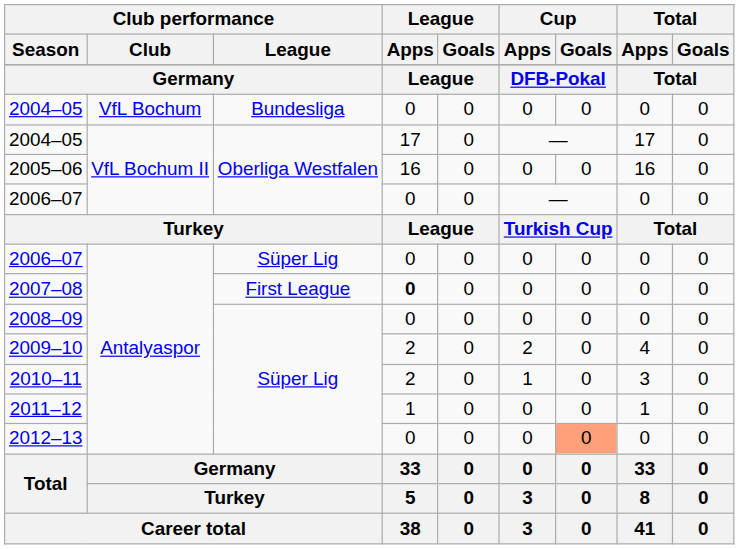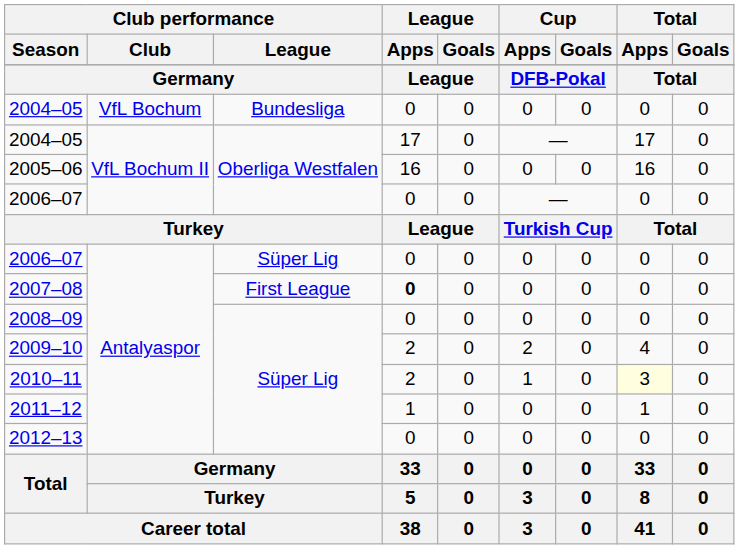2010–11 | Total / Apps: no background -> lightyellow background
2012–13 | Cup / Goals: lightsalmon background -> no background
